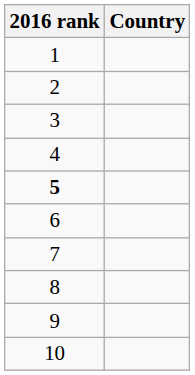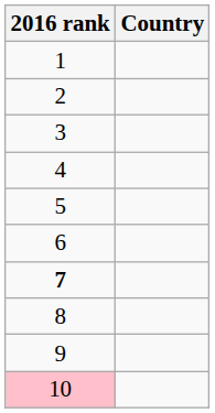5 | 2016 rank: bold -> normal
7 | 2016 rank: normal -> bold
10 | 2016 rank: no background -> pink background
